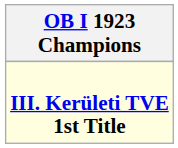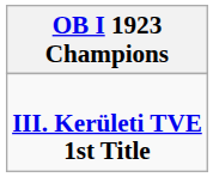row 2 | column 1: lightyellow background -> no background
